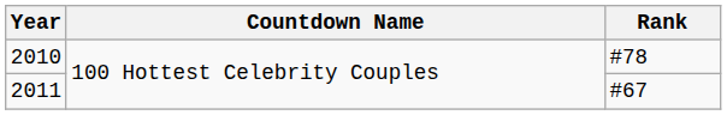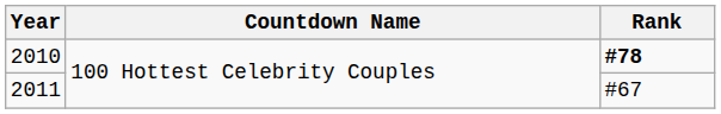2010 | Rank: normal -> bold
